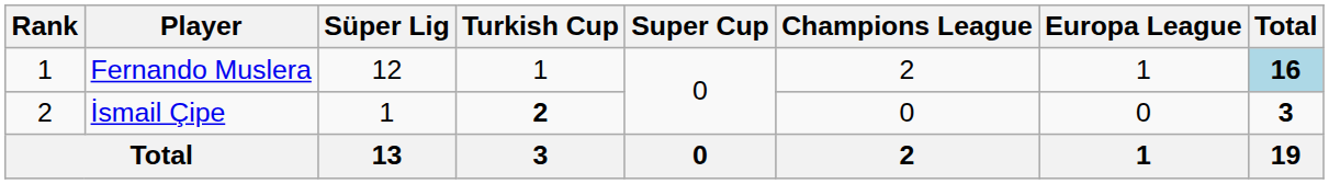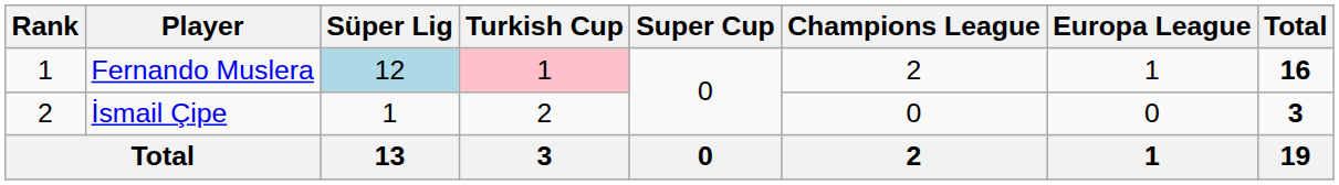Fernando Muslera | Süper Lig: no background -> lightblue background
Fernando Muslera | Turkish Cup: no background -> pink background
Fernando Muslera | Total: lightblue background -> no background
İsmail Çipe | Turkish Cup: bold -> normal
